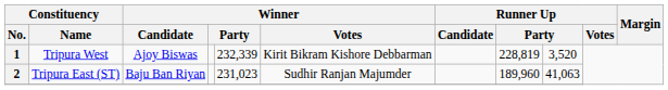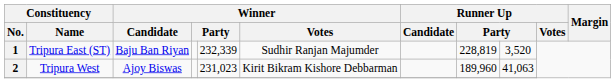1 | Constituency / Name: Tripura West -> Tripura East (ST)
1 | Winner / Candidate: Ajoy Biswas -> Baju Ban Riyan
1 | Winner / Votes: Kirit Bikram Kishore Debbarman -> Sudhir Ranjan Majumder
2 | Constituency / Name: Tripura East (ST) -> Tripura West
2 | Winner / Candidate: Baju Ban Riyan -> Ajoy Biswas
2 | Winner / Votes: Sudhir Ranjan Majumder -> Kirit Bikram Kishore Debbarman
